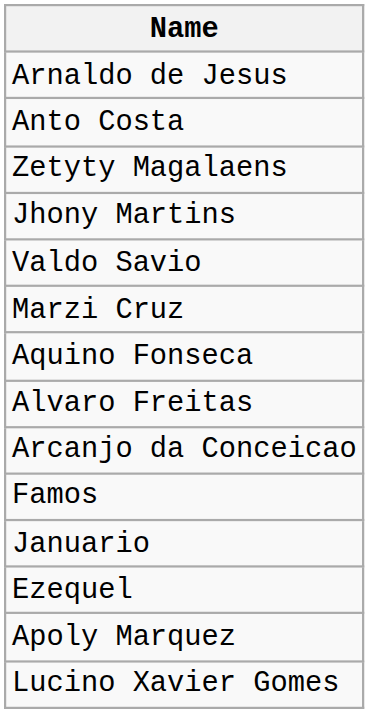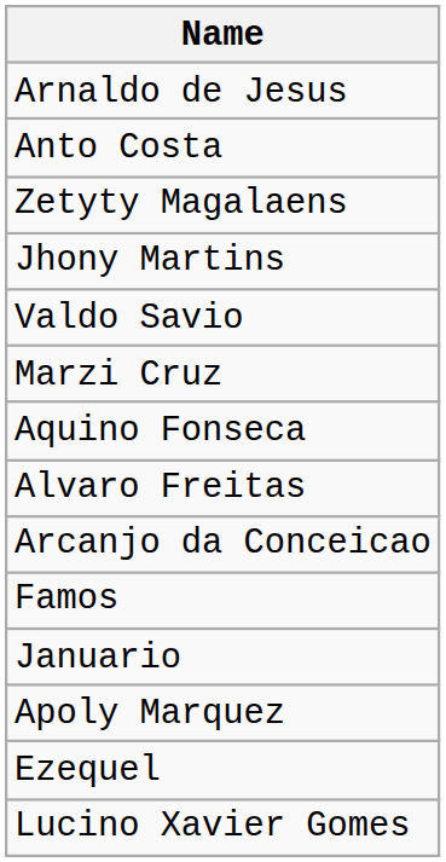row 13 | column 1: Ezequel -> Apoly Marquez
row 14 | column 1: Apoly Marquez -> Ezequel
